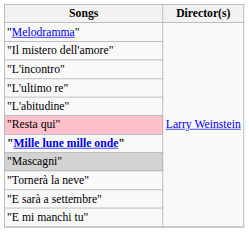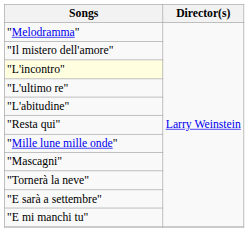"L'incontro" | Songs: no background -> lightyellow background
"Resta qui" | Songs: pink background -> no background
"Mille lune mille onde" | Songs: bold -> normal
"Mascagni" | Songs: lightgrey background -> no background
